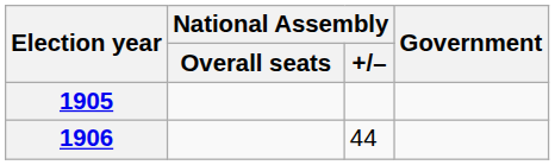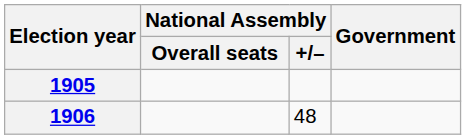1906 | National Assembly / +/–: 44 -> 48
